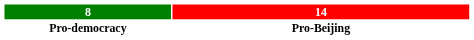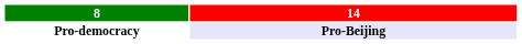Pro-democracy | 14: no background -> lavender background
